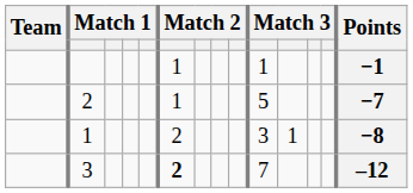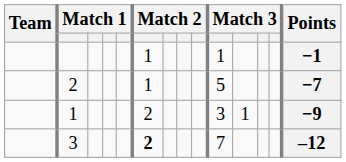row 5 | Points: −8 -> −9
